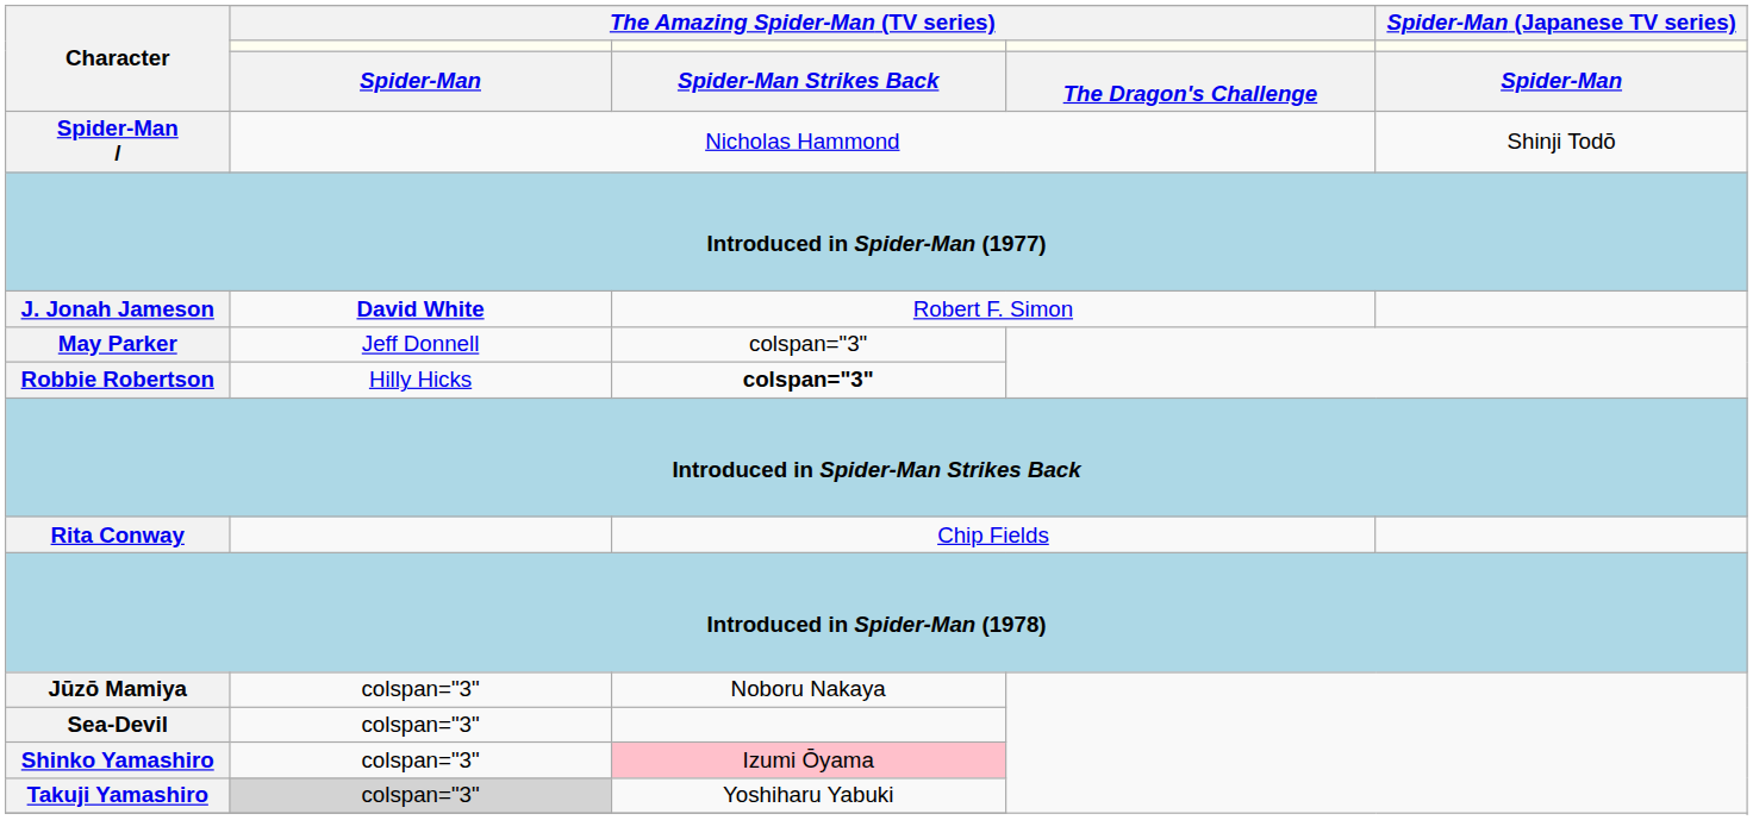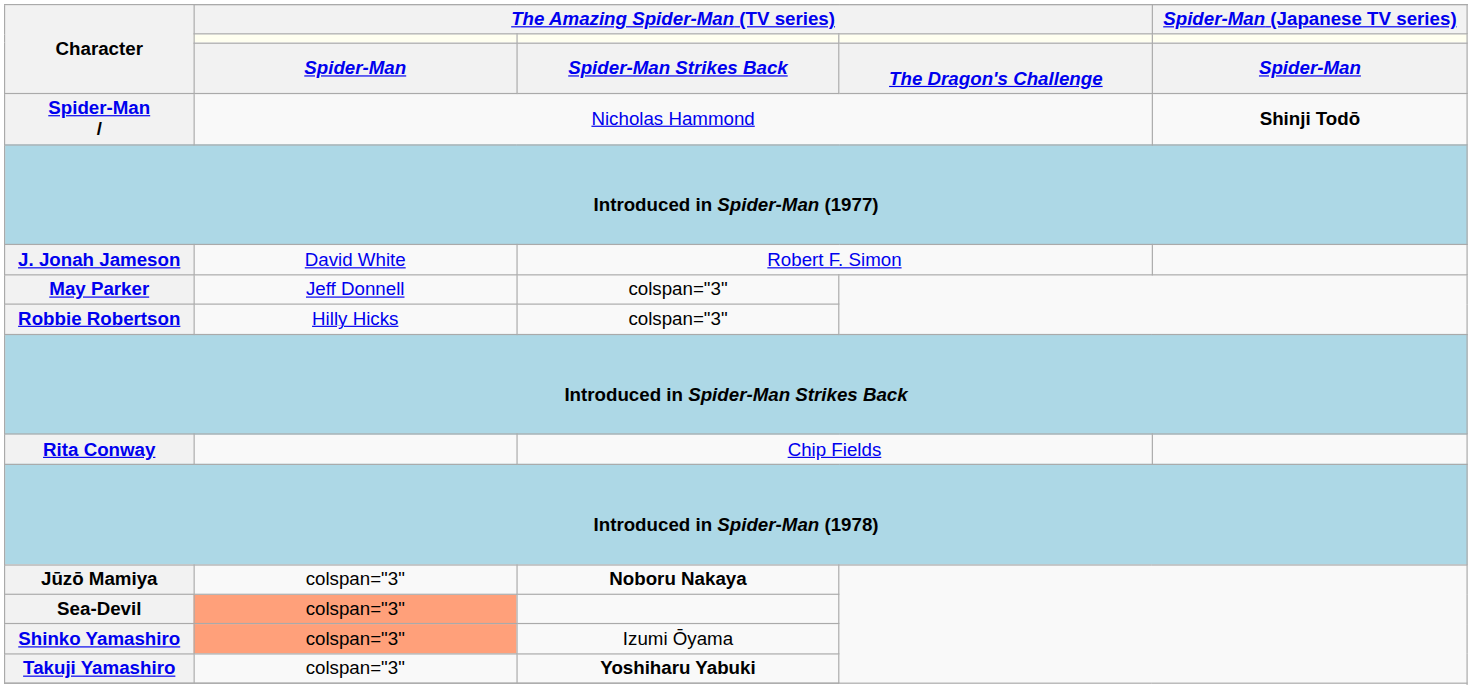Spider-Man / | Spider-Man (Japanese TV series) / Spider-Man: normal -> bold
J. Jonah Jameson | The Amazing Spider-Man (TV series) / Spider-Man: bold -> normal
Robbie Robertson | The Amazing Spider-Man (TV series) / Spider-Man Strikes Back: bold -> normal
Jūzō Mamiya | The Amazing Spider-Man (TV series) / Spider-Man Strikes Back: normal -> bold
Sea-Devil | The Amazing Spider-Man (TV series) / Spider-Man: no background -> lightsalmon background
Shinko Yamashiro | The Amazing Spider-Man (TV series) / Spider-Man: no background -> lightsalmon background
Shinko Yamashiro | The Amazing Spider-Man (TV series) / Spider-Man Strikes Back: pink background -> no background
Takuji Yamashiro | The Amazing Spider-Man (TV series) / Spider-Man: lightgrey background -> no background
Takuji Yamashiro | The Amazing Spider-Man (TV series) / Spider-Man Strikes Back: normal -> bold
